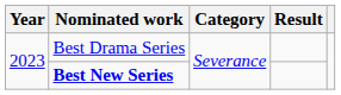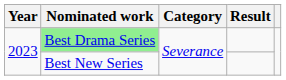Best Drama Series | Nominated work: no background -> lightgreen background
Best New Series | Nominated work: bold -> normal
